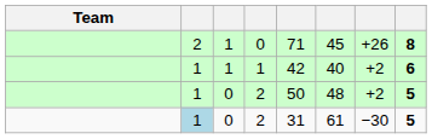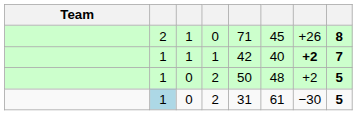row 3 | column 7: normal -> bold
row 3 | column 8: 6 -> 7
